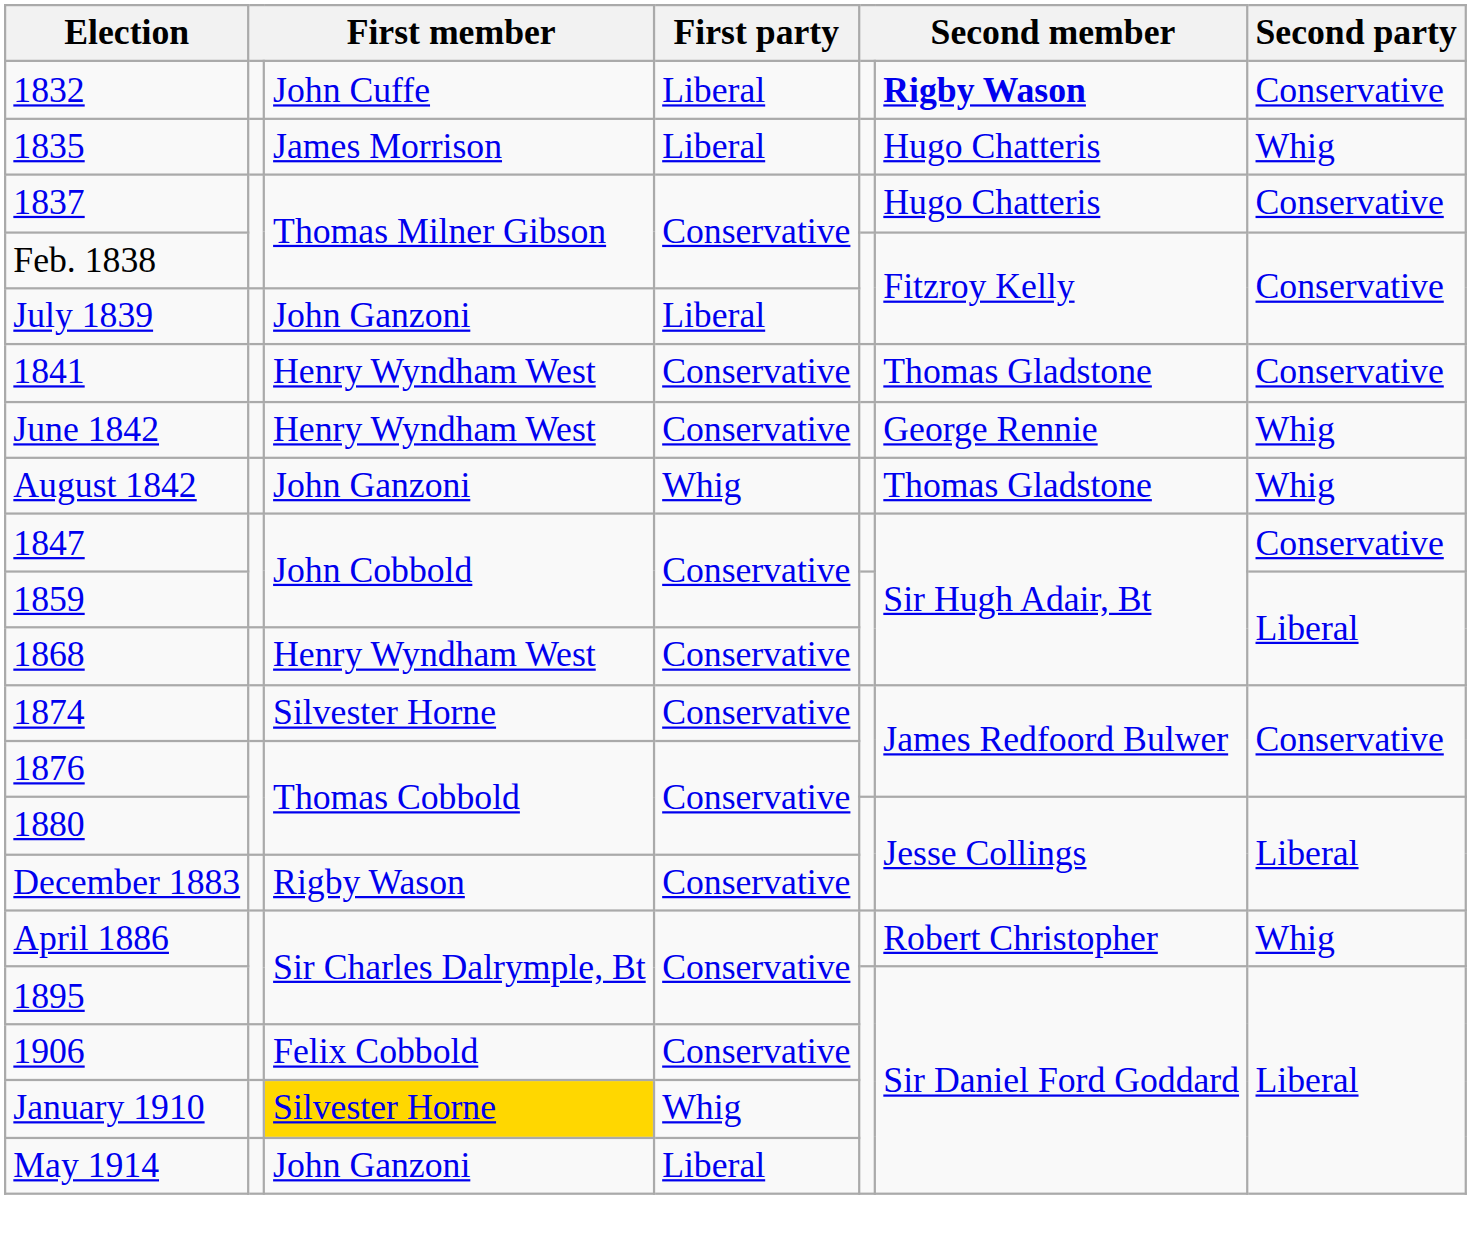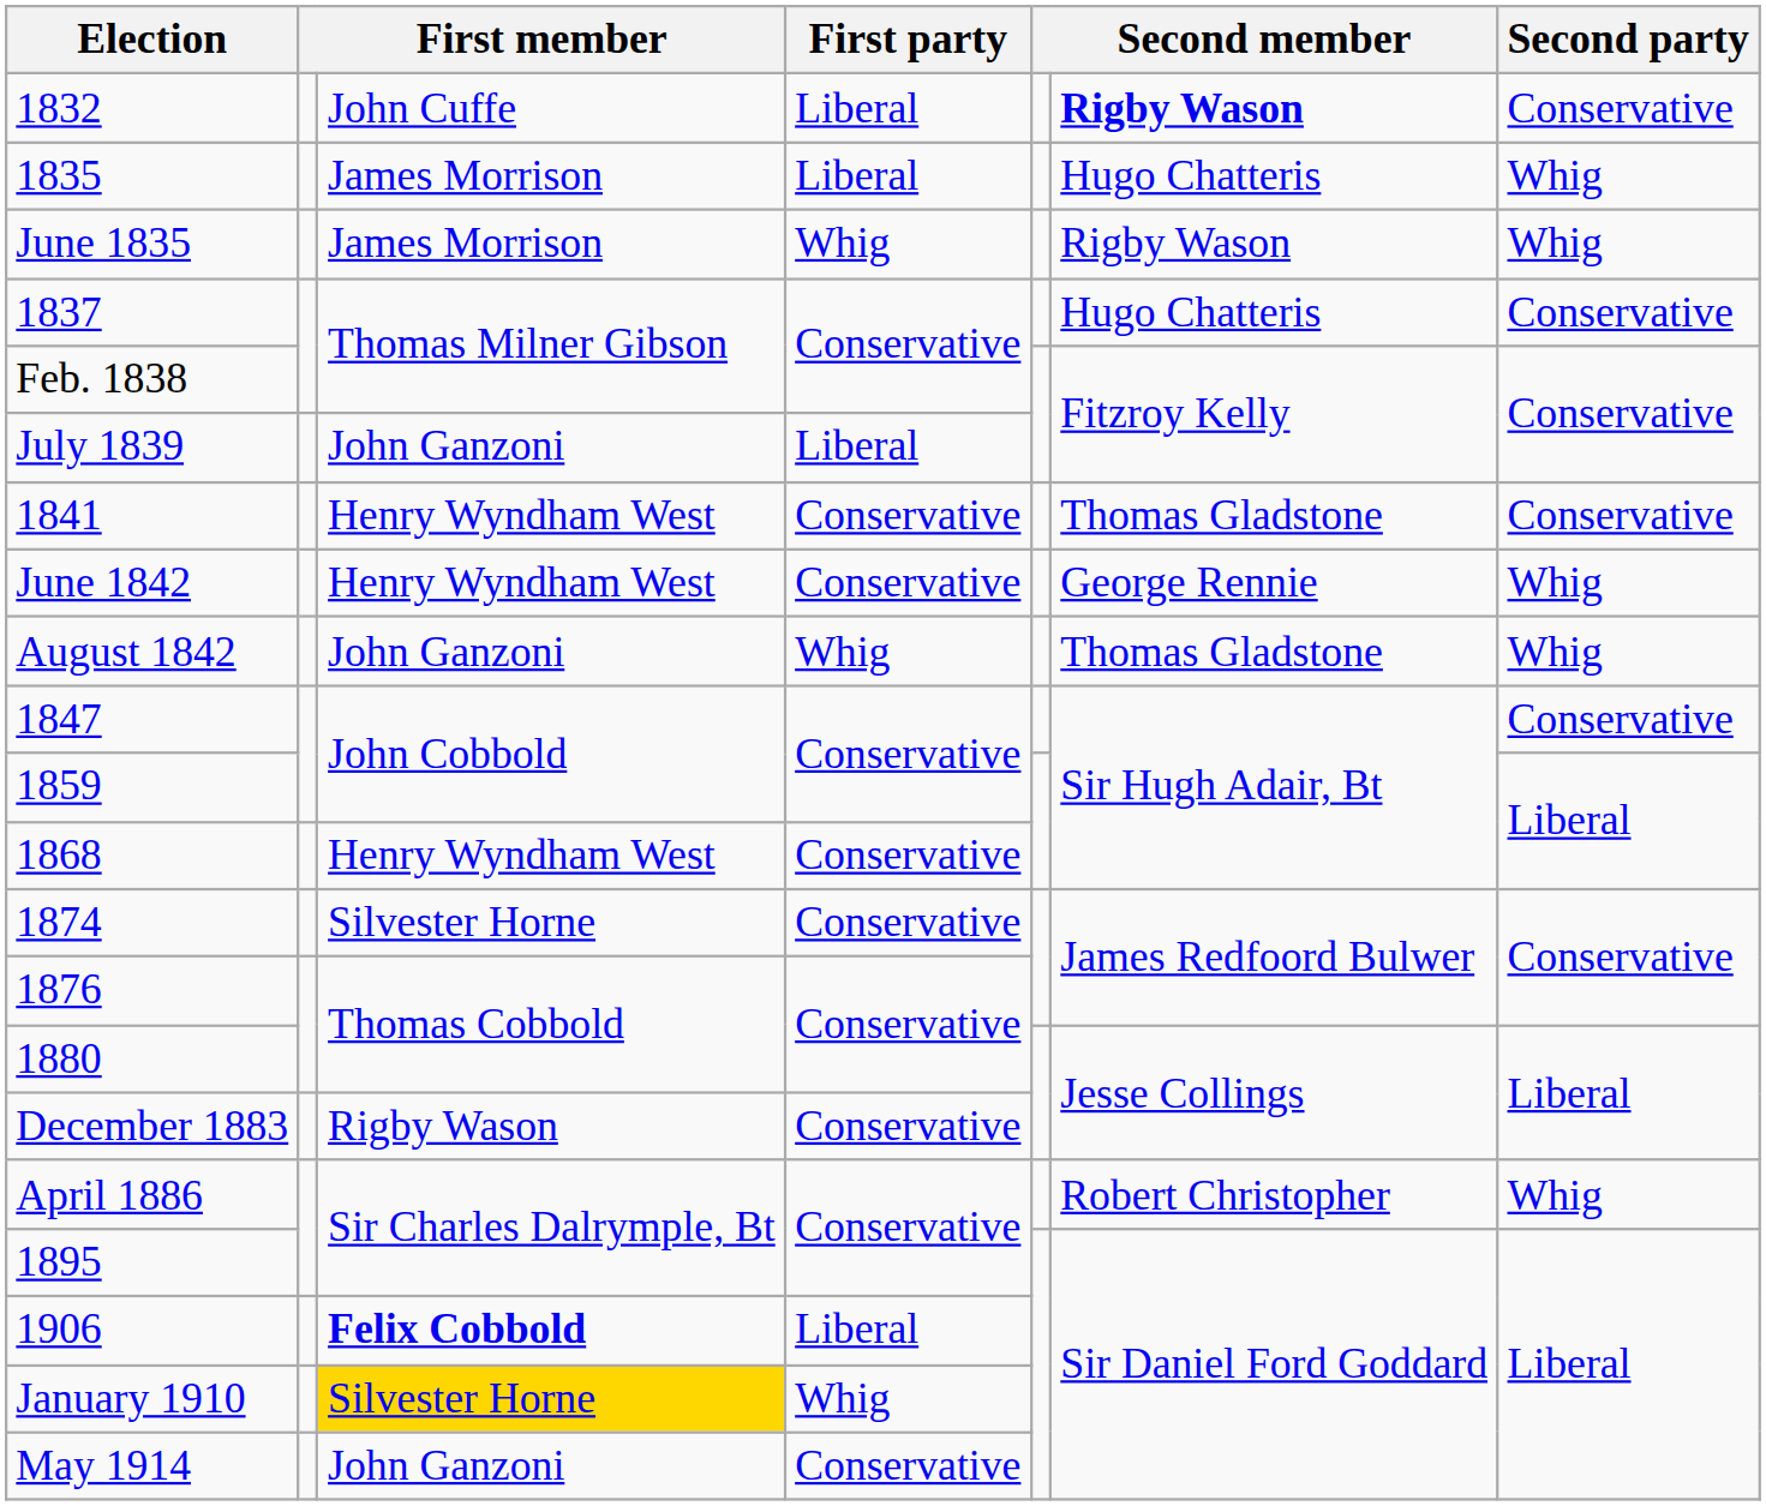+ row: June 1835 | James Morrison | Whig | Rigby Wason | Whig
1906 | column 3: normal -> bold
1906 | First party: Conservative -> Liberal
May 1914 | First party: Liberal -> Conservative
